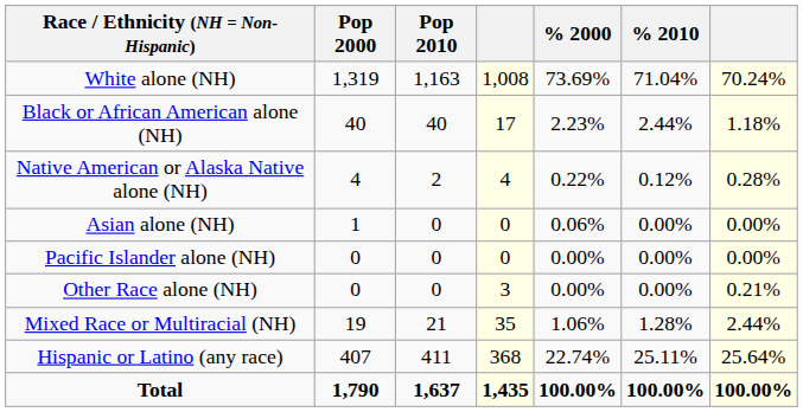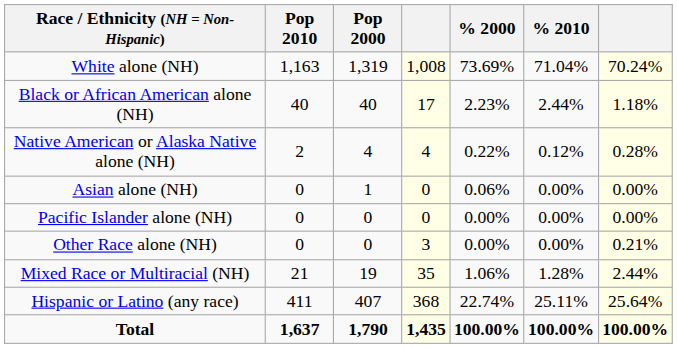columns swapped: Pop 2000 <-> Pop 2010
